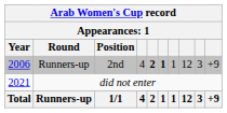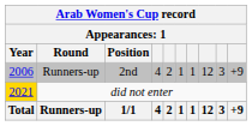Runners-up / 2nd | column 5: bold -> normal
Runners-up / 2nd | column 6: bold -> normal
did not enter | Year: no background -> gold background
